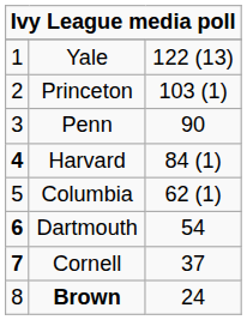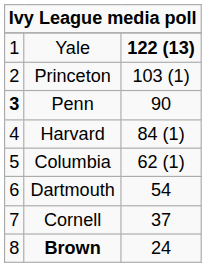Yale | column 3: normal -> bold
Penn | column 1: normal -> bold
Harvard | column 1: bold -> normal
Dartmouth | column 1: bold -> normal
Cornell | column 1: bold -> normal
